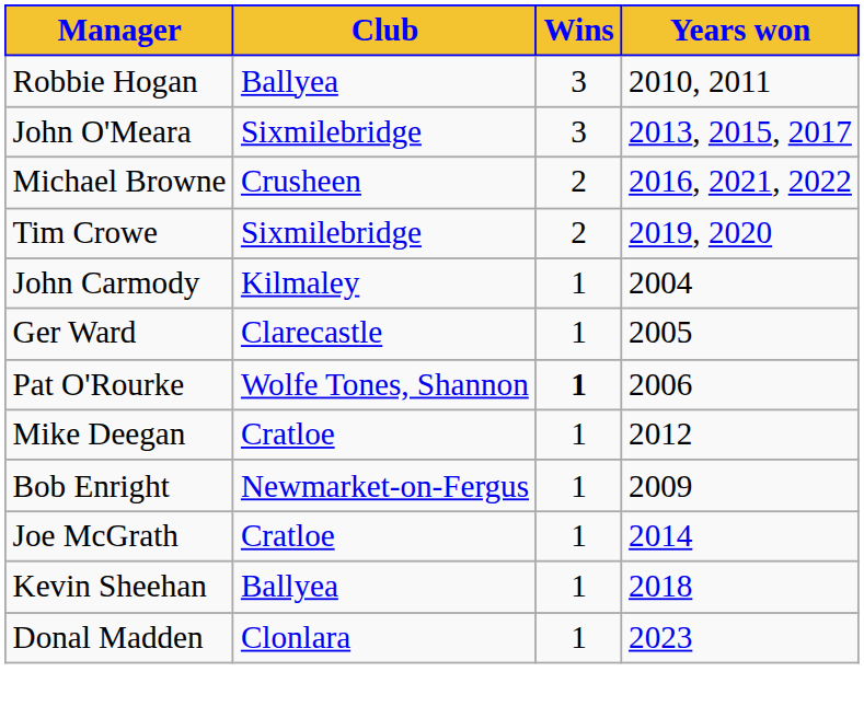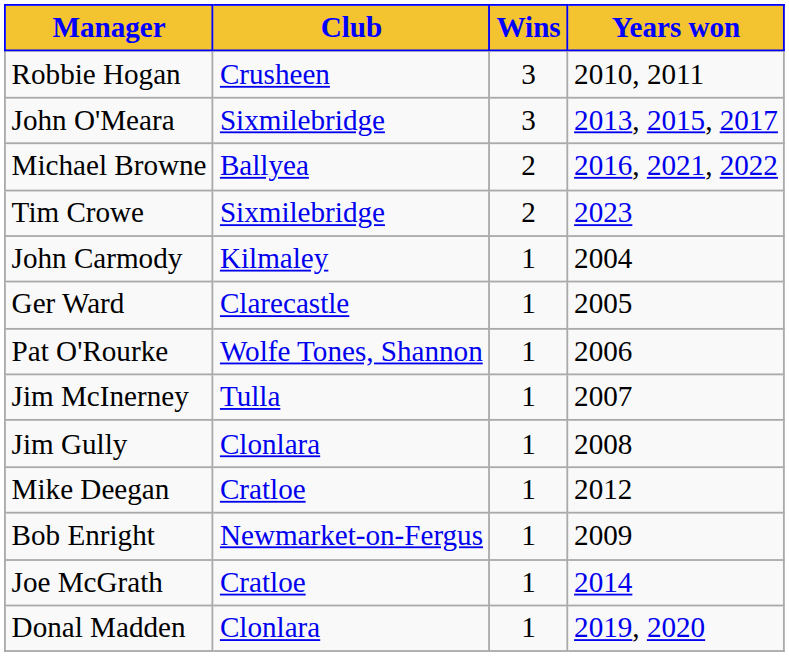Robbie Hogan | Club: Ballyea -> Crusheen
Michael Browne | Club: Crusheen -> Ballyea
Tim Crowe | Years won: 2019, 2020 -> 2023
Pat O'Rourke | Wins: bold -> normal
+ row: Jim McInerney | Tulla | 1 | 2007
+ row: Jim Gully | Clonlara | 1 | 2008
- row: Kevin Sheehan | Ballyea | 1 | 2018
Donal Madden | Years won: 2023 -> 2019, 2020
